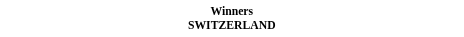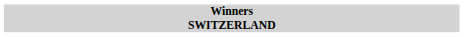row 1 | column 1: no background -> lightgrey background
